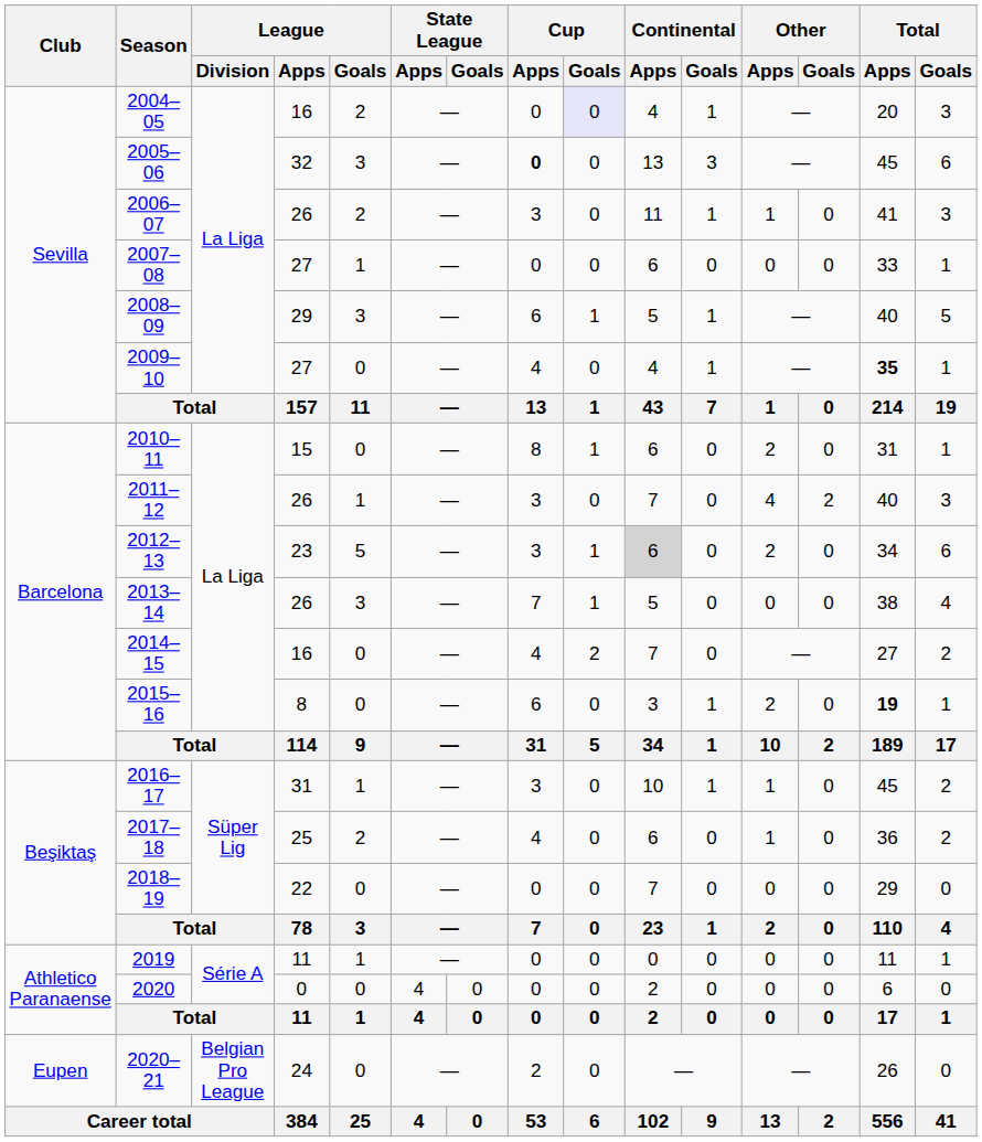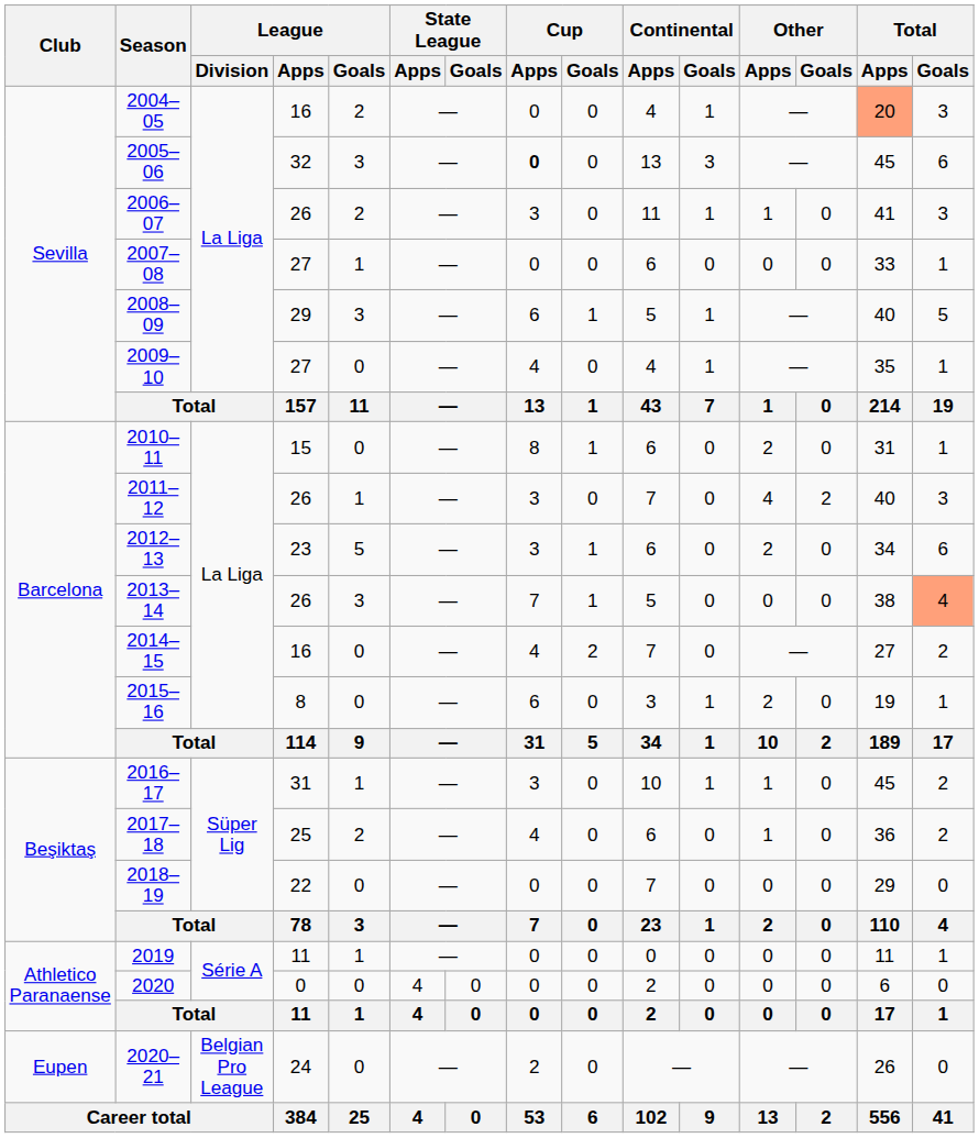2004–05 | Cup / Goals: lavender background -> no background
2004–05 | Total / Apps: no background -> lightsalmon background
2009–10 | Total / Apps: bold -> normal
2012–13 | Continental / Apps: lightgrey background -> no background
2013–14 | Total / Goals: no background -> lightsalmon background
2015–16 | Total / Apps: bold -> normal
